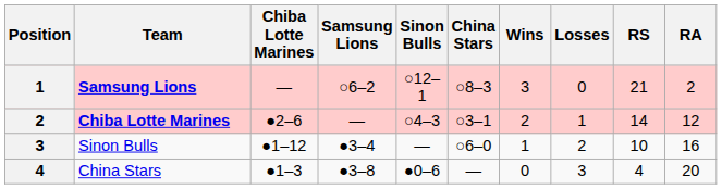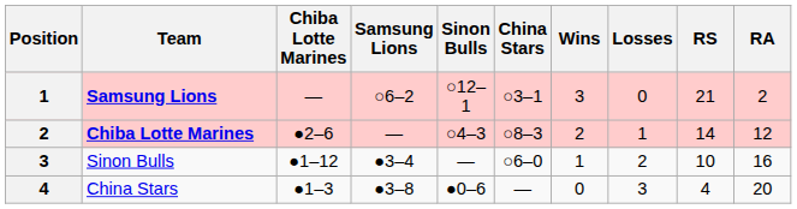row 2 | China Stars: ○8–3 -> ○3–1
row 3 | China Stars: ○3–1 -> ○8–3
